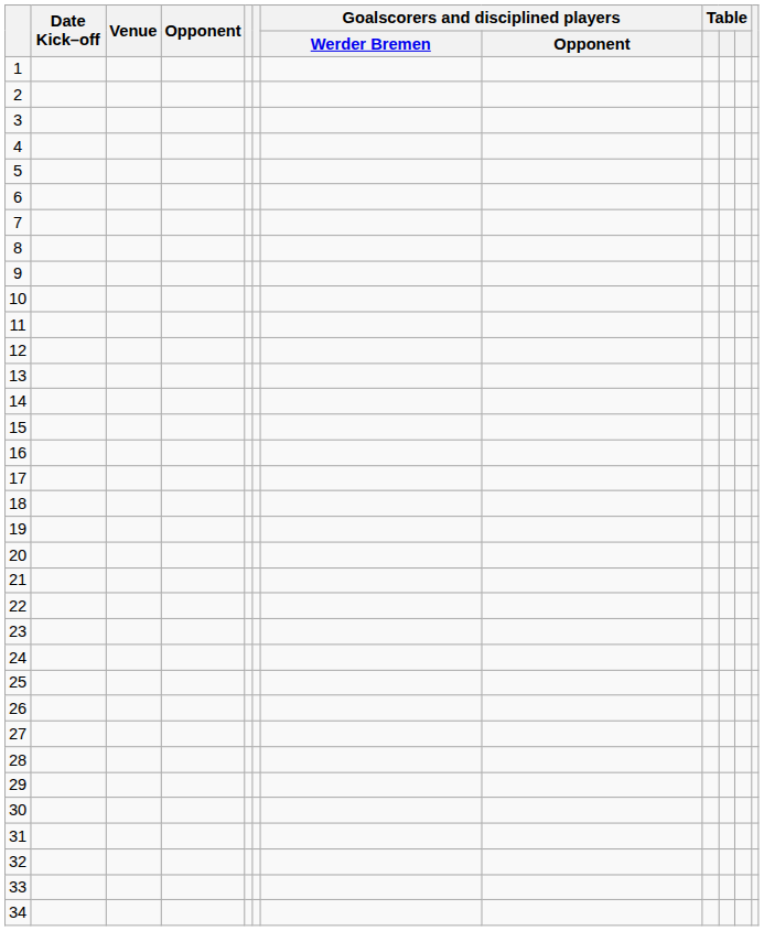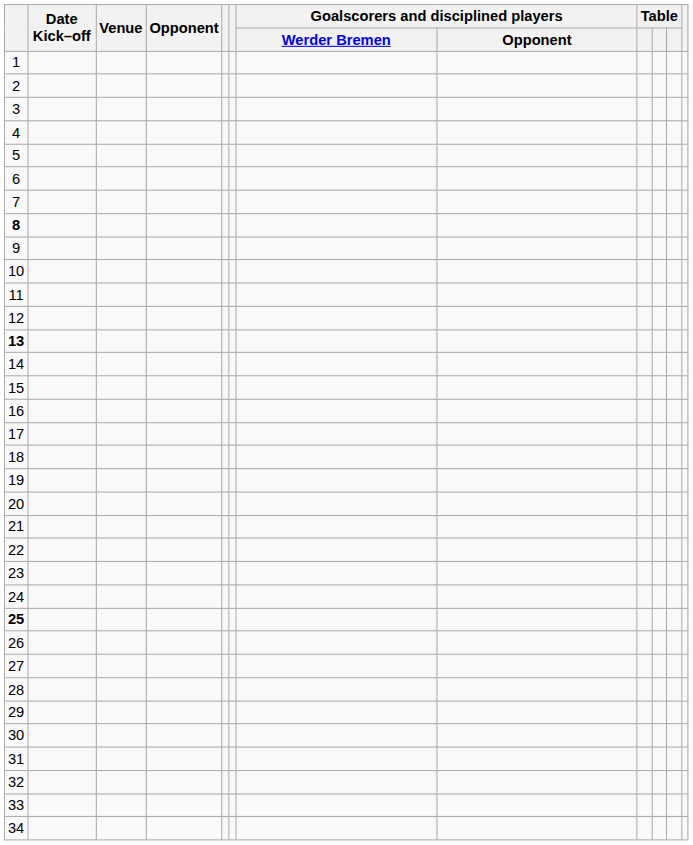8 | column 1: normal -> bold
13 | column 1: normal -> bold
25 | column 1: normal -> bold
